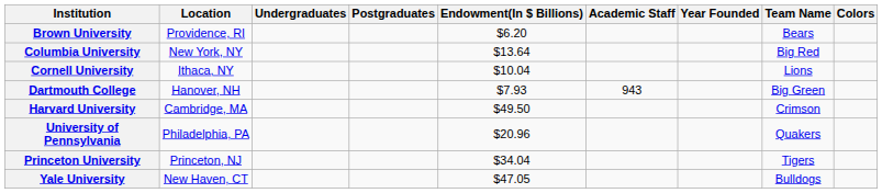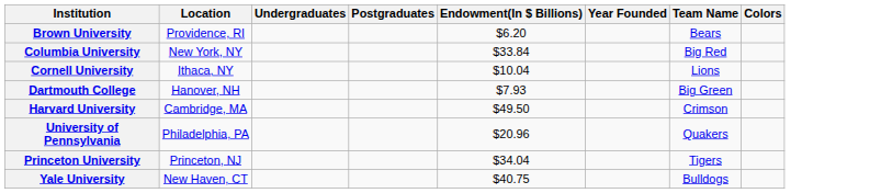- column: Academic Staff | 943
Columbia University | Endowment(In $ Billions): $13.64 -> $33.84
Yale University | Endowment(In $ Billions): $47.05 -> $40.75
